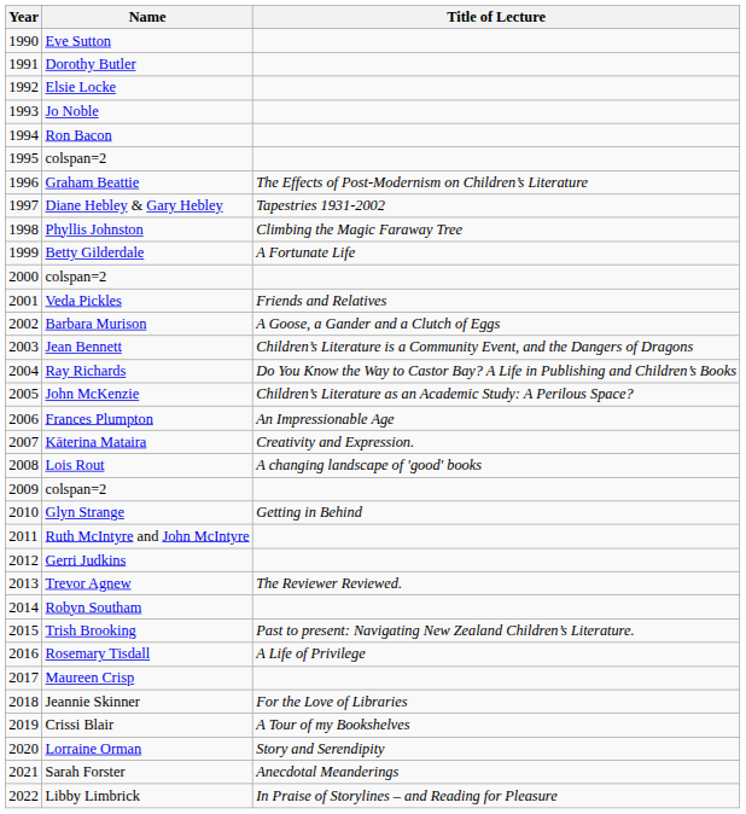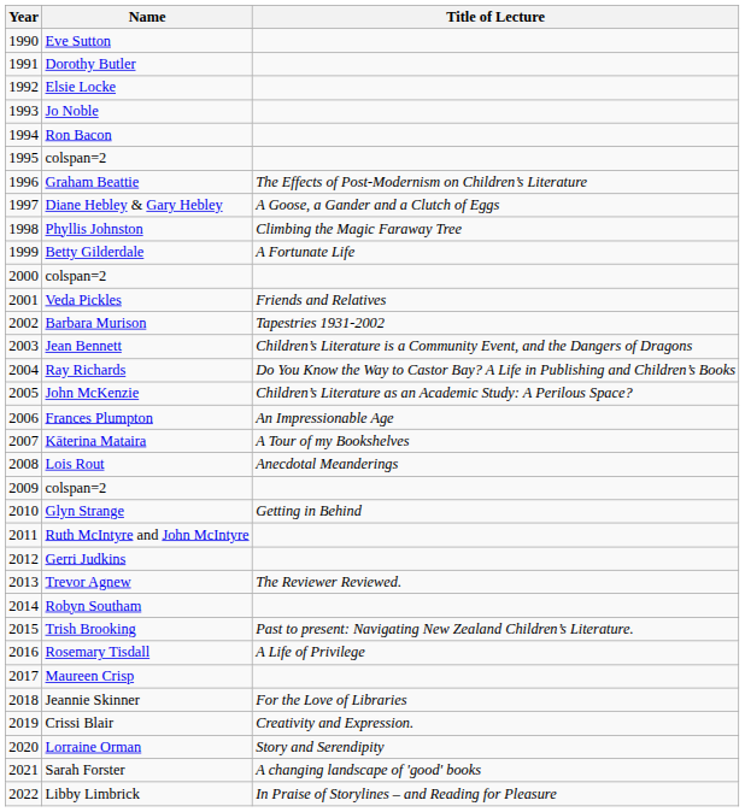Diane Hebley & Gary Hebley | Title of Lecture: Tapestries 1931-2002 -> A Goose, a Gander and a Clutch of Eggs
Barbara Murison | Title of Lecture: A Goose, a Gander and a Clutch of Eggs -> Tapestries 1931-2002
Kāterina Mataira | Title of Lecture: Creativity and Expression. -> A Tour of my Bookshelves
Lois Rout | Title of Lecture: A changing landscape of 'good' books -> Anecdotal Meanderings
Crissi Blair | Title of Lecture: A Tour of my Bookshelves -> Creativity and Expression.
Sarah Forster | Title of Lecture: Anecdotal Meanderings -> A changing landscape of 'good' books
